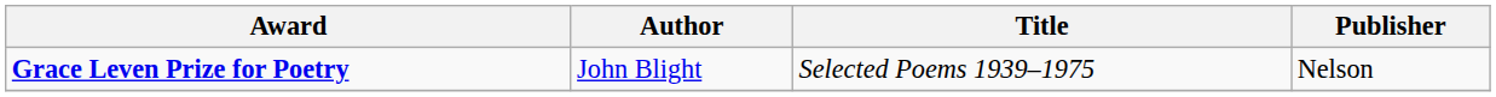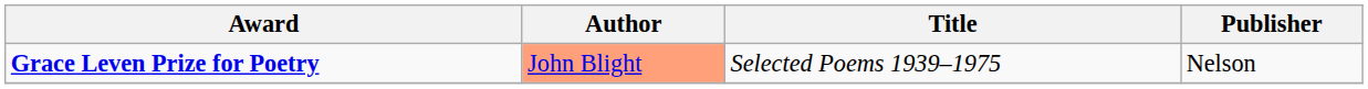Grace Leven Prize for Poetry | Author: no background -> lightsalmon background
